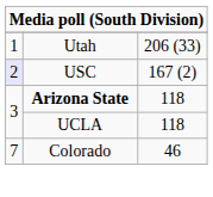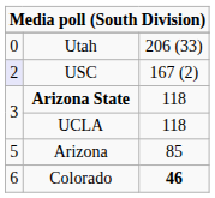Utah | column 1: 1 -> 0
+ row: 5 | Arizona | 85
Colorado | column 1: 7 -> 6
Colorado | column 3: normal -> bold
